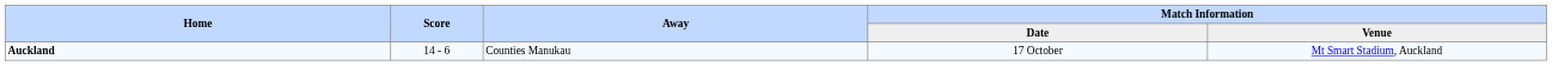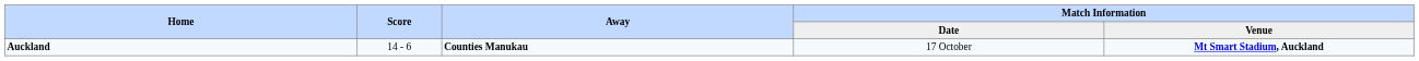Auckland | Away: normal -> bold
Auckland | Match Information / Venue: normal -> bold
